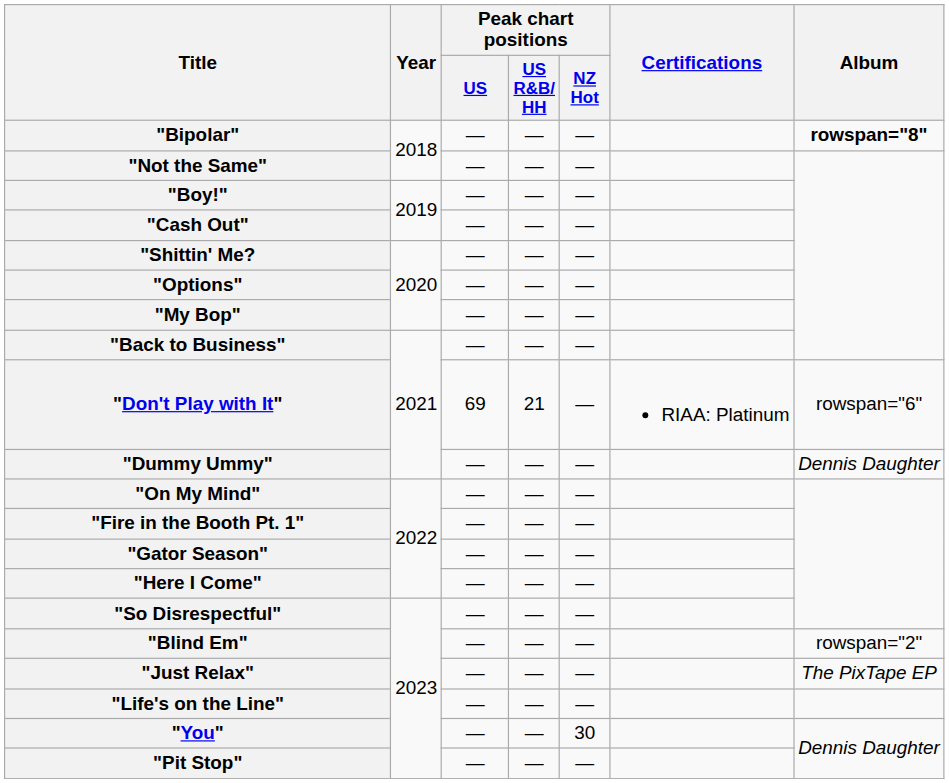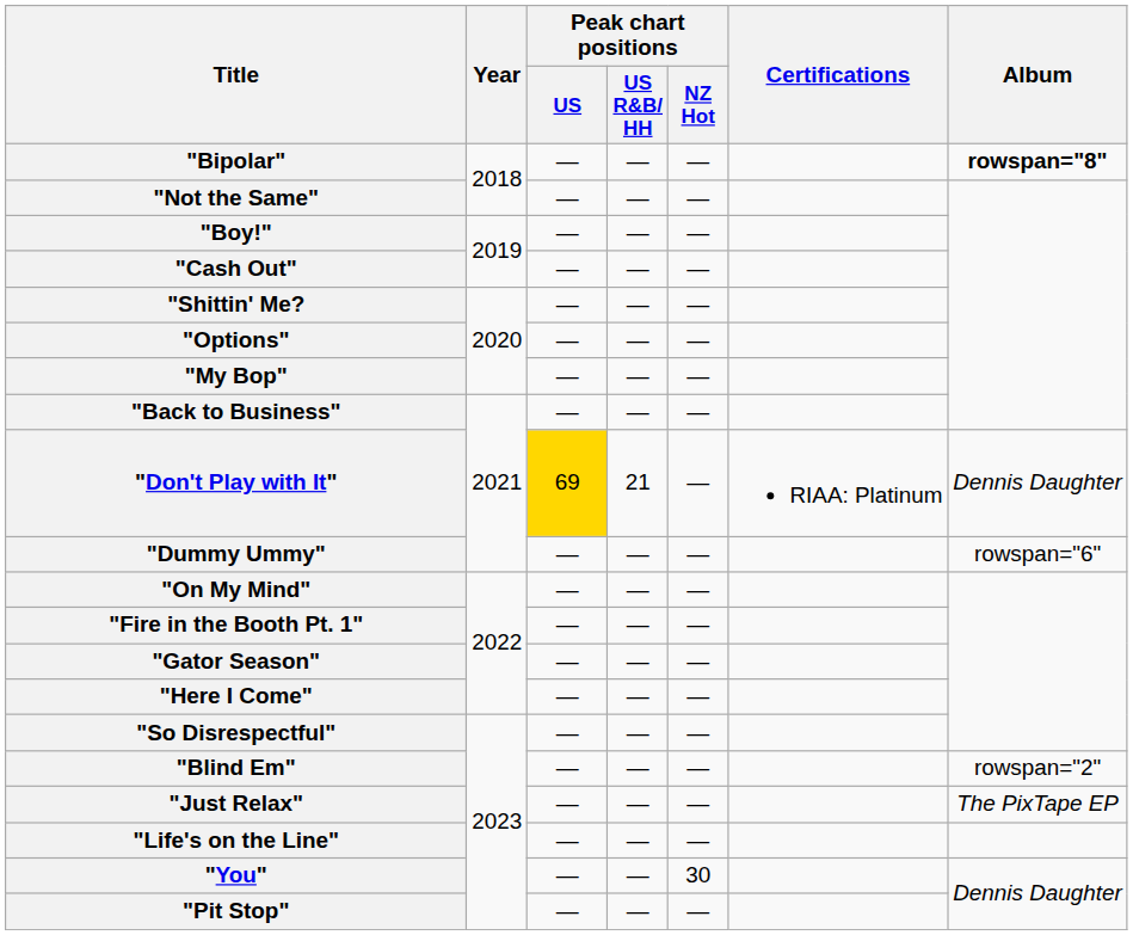"Don't Play with It" | Peak chart positions / US: no background -> gold background
"Don't Play with It" | Album: rowspan="6" -> Dennis Daughter
"Dummy Ummy" | Album: Dennis Daughter -> rowspan="6"
